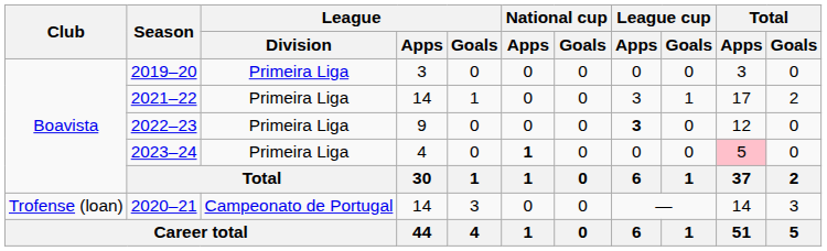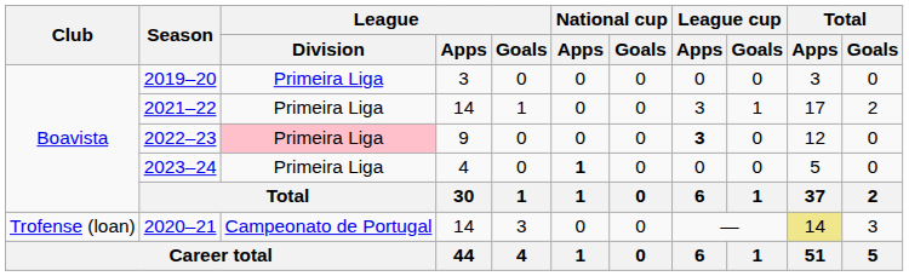2022–23 | League / Division: no background -> pink background
2023–24 | Total / Apps: pink background -> no background
2020–21 | Total / Apps: no background -> khaki background
